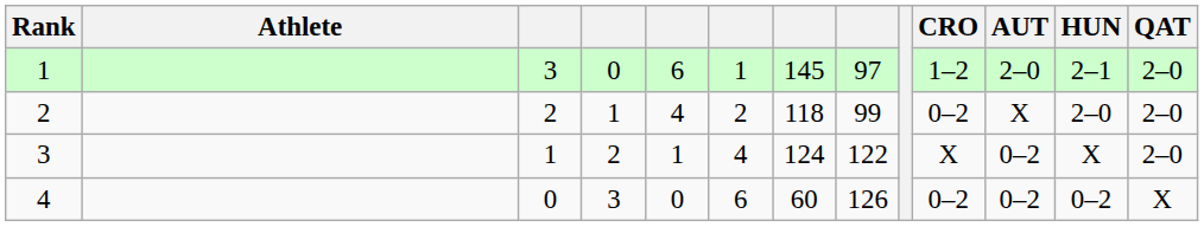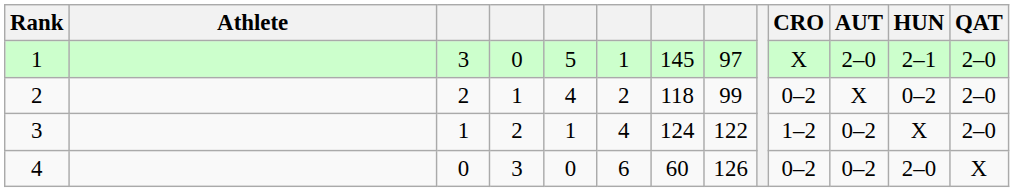row 2 | column 5: 6 -> 5
row 2 | CRO: 1–2 -> X
row 3 | HUN: 2–0 -> 0–2
row 4 | CRO: X -> 1–2
row 5 | HUN: 0–2 -> 2–0
